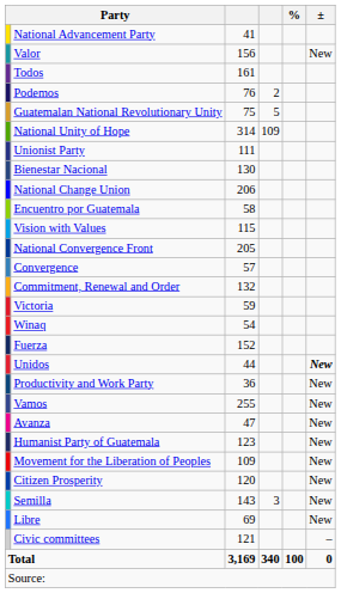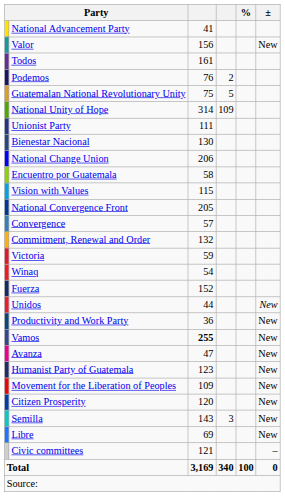Unidos | ±: bold -> normal
Vamos | column 3: normal -> bold
